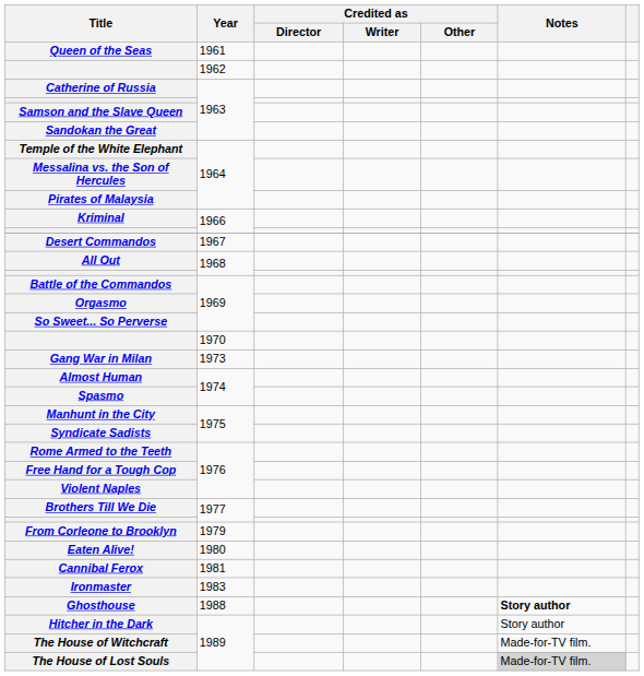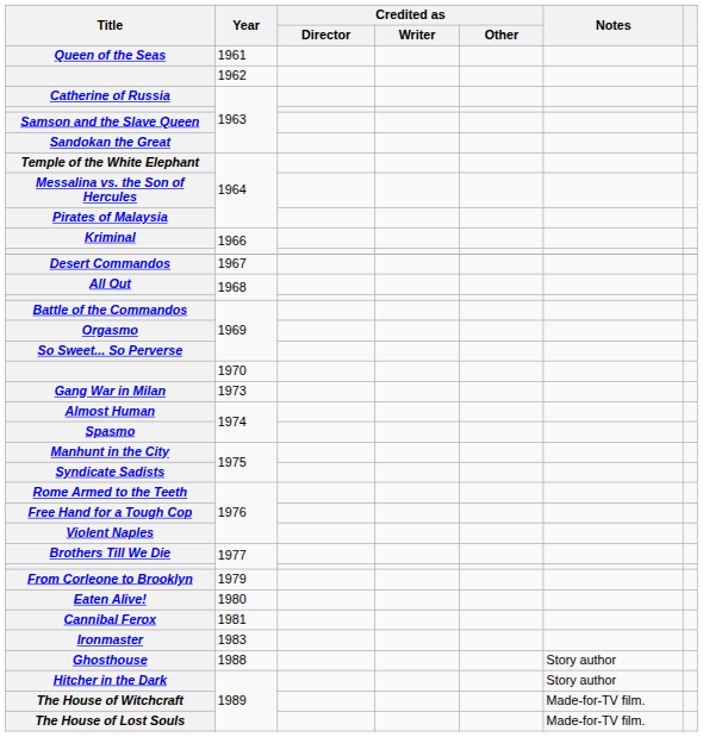Ghosthouse | Notes: bold -> normal
The House of Lost Souls | Notes: lightgrey background -> no background
